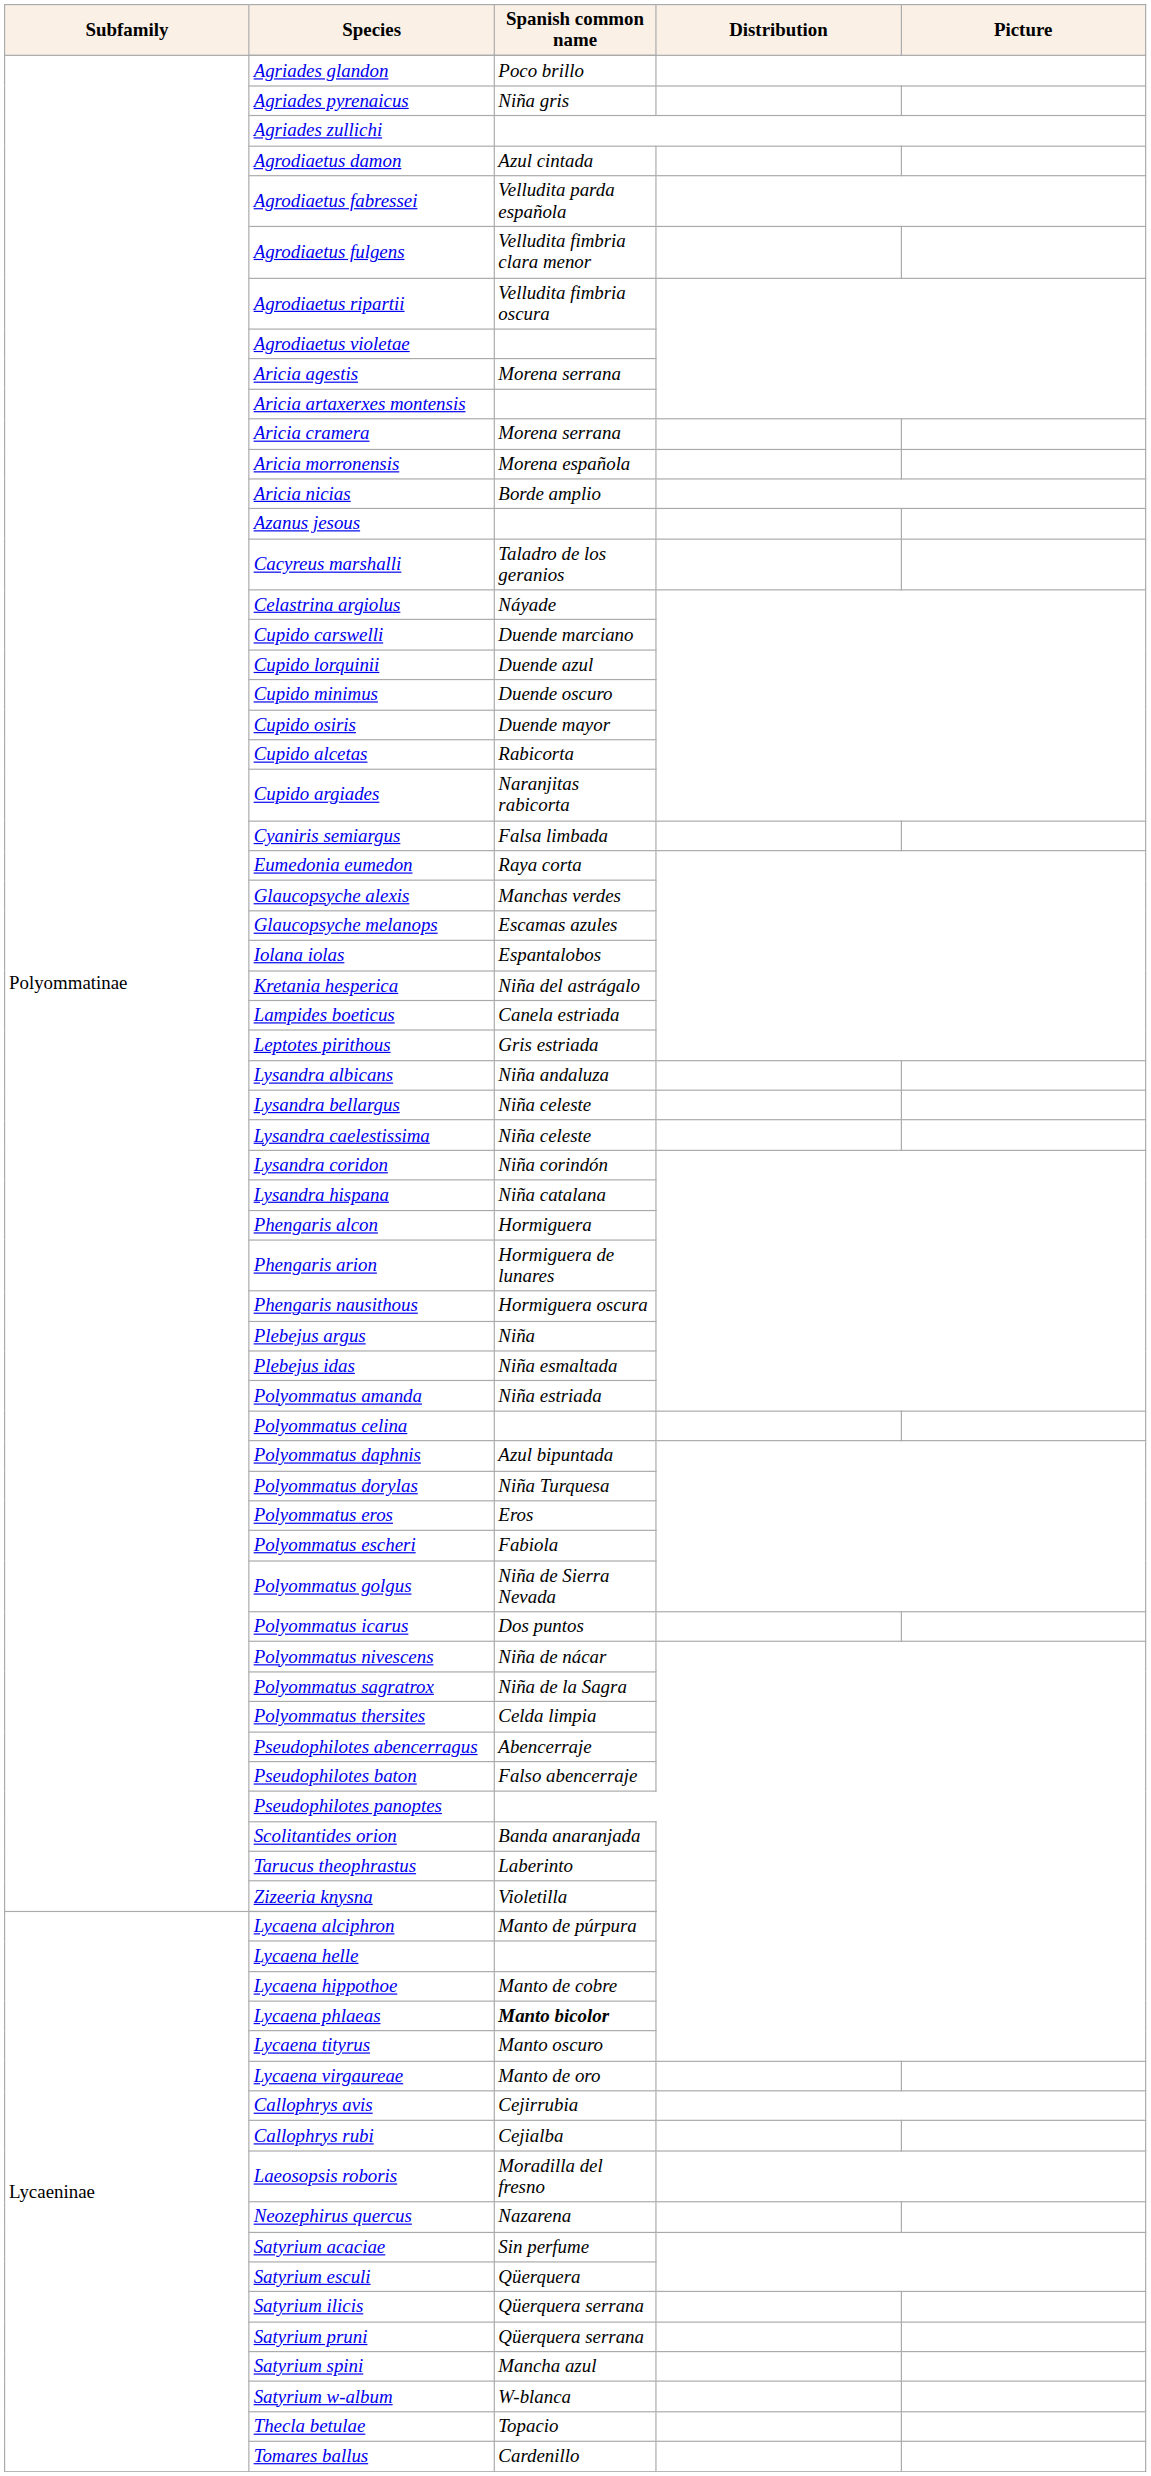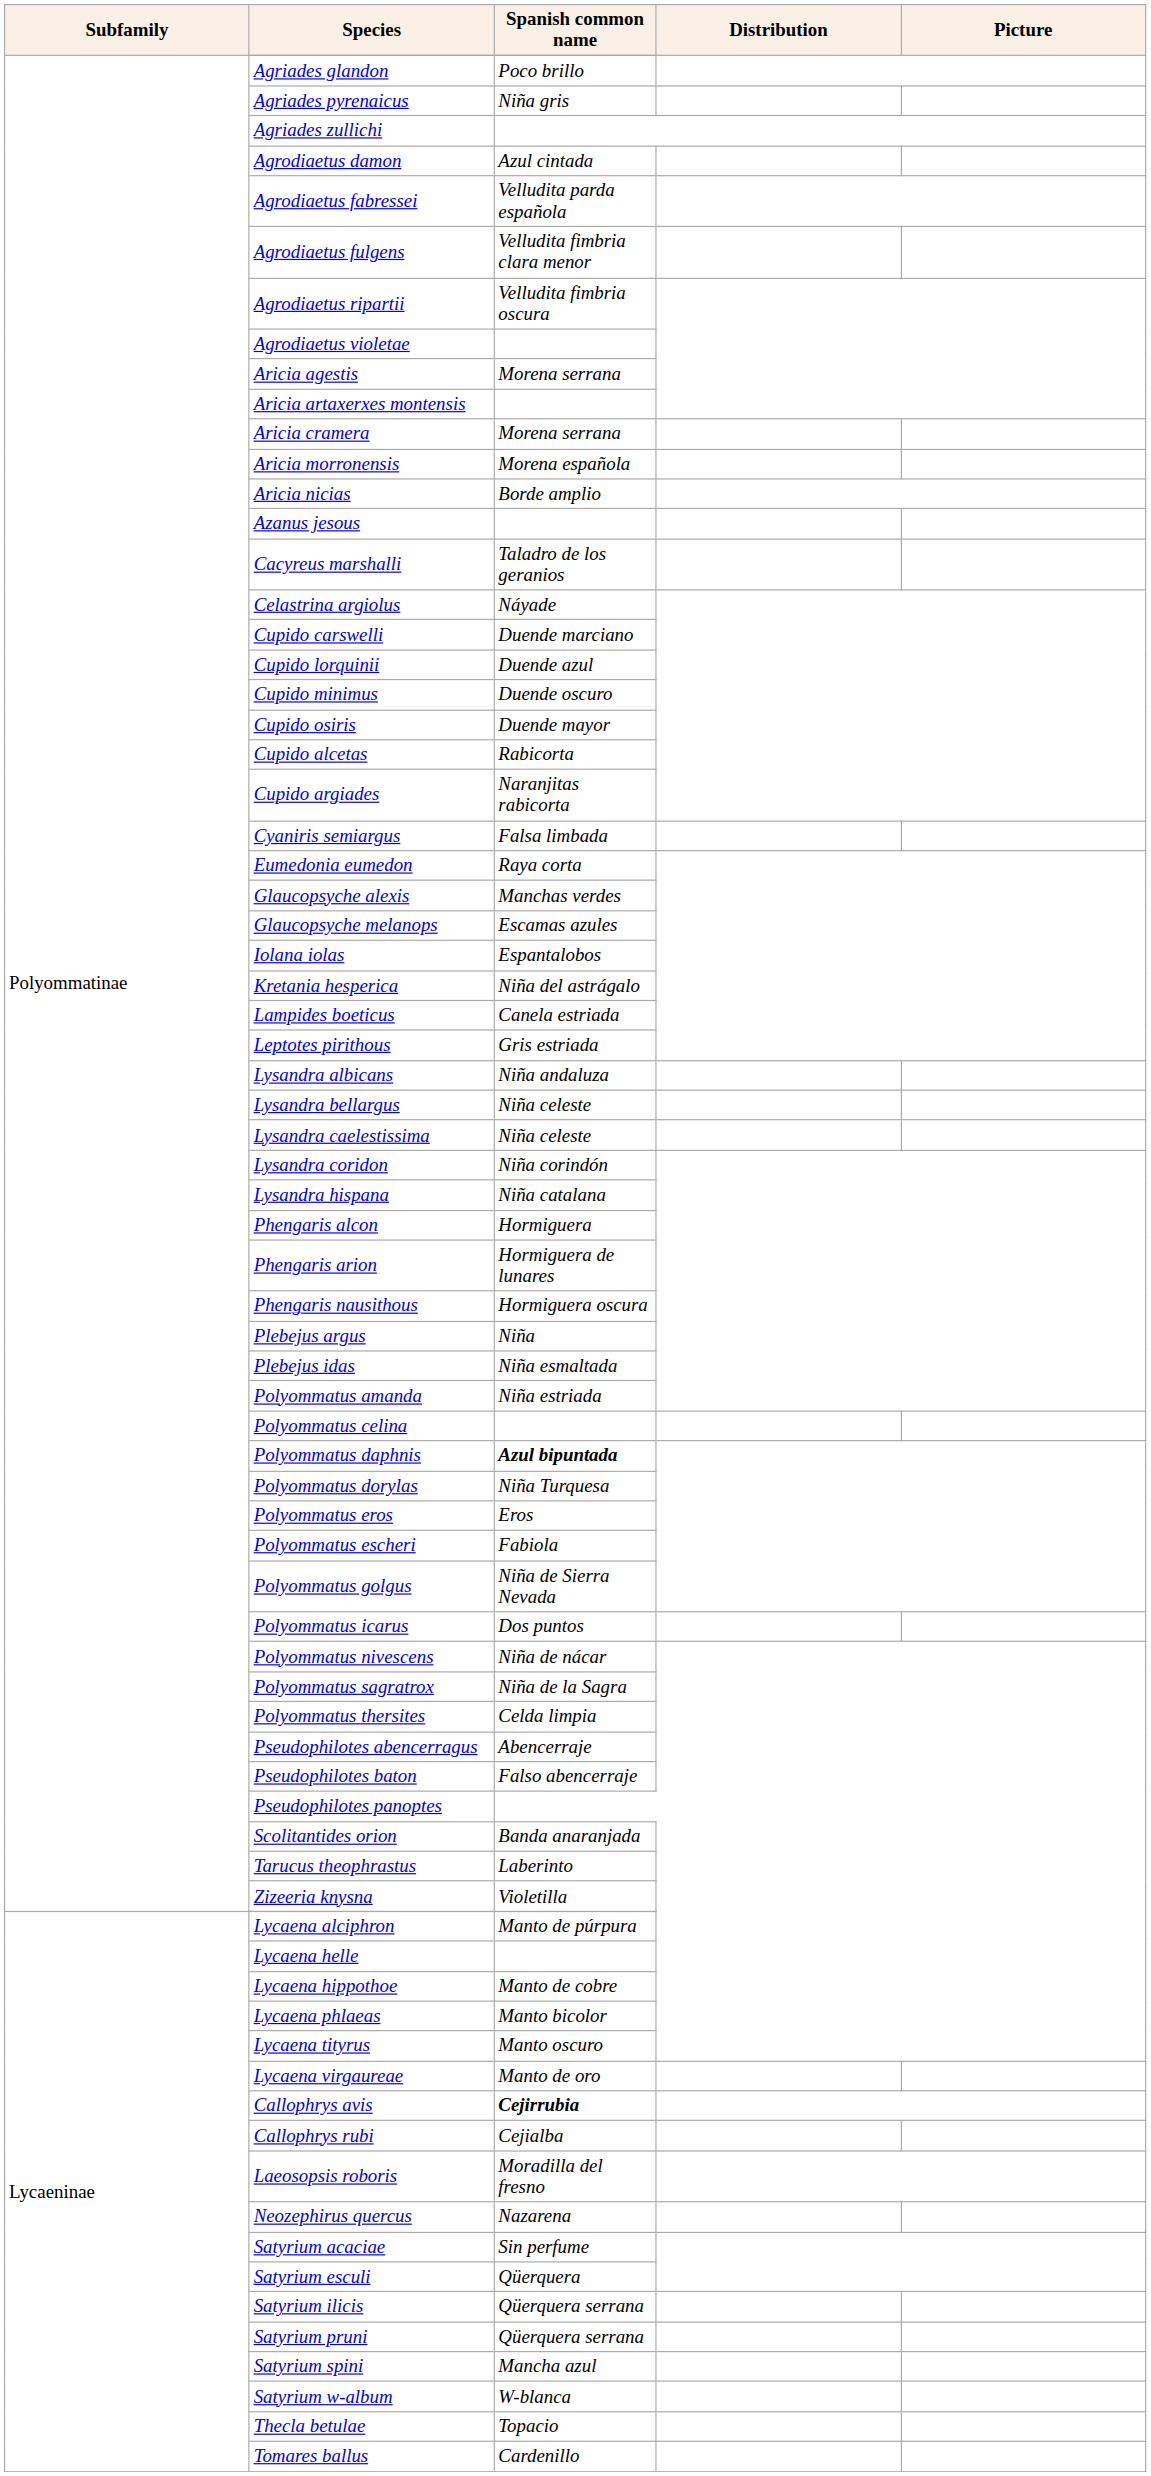Polyommatus daphnis | Spanish common name: normal -> bold
Lycaena phlaeas | Spanish common name: bold -> normal
Callophrys avis | Spanish common name: normal -> bold
